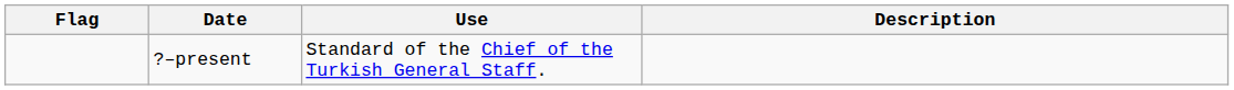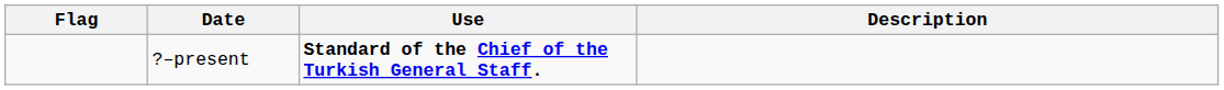?–present | Use: normal -> bold
